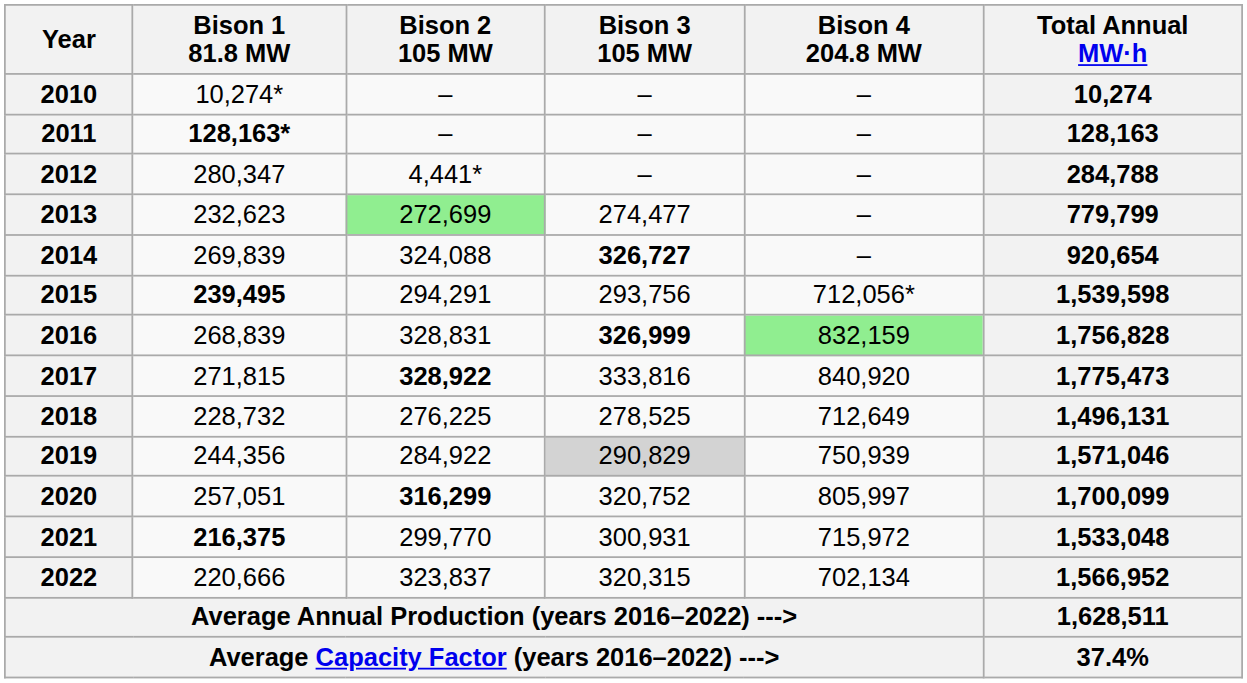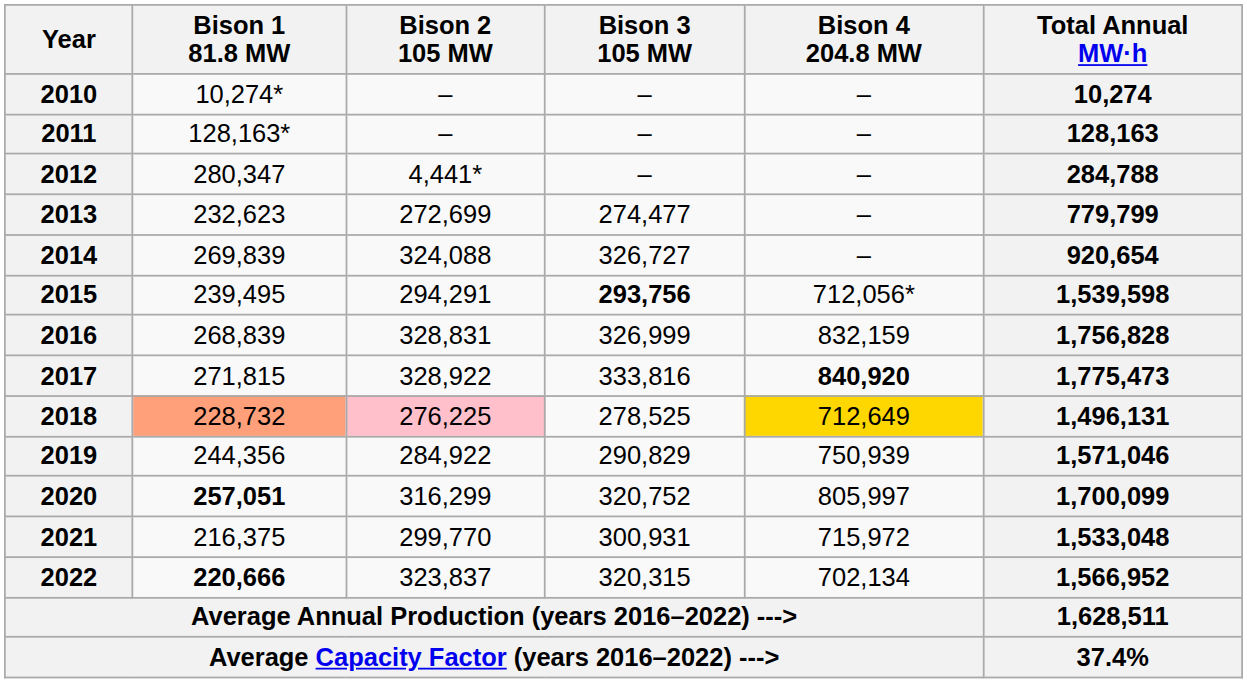2011 | Bison 1 81.8 MW: bold -> normal
2013 | Bison 2 105 MW: lightgreen background -> no background
2014 | Bison 3 105 MW: bold -> normal
2015 | Bison 1 81.8 MW: bold -> normal
2015 | Bison 3 105 MW: normal -> bold
2016 | Bison 3 105 MW: bold -> normal
2016 | Bison 4 204.8 MW: lightgreen background -> no background
2017 | Bison 2 105 MW: bold -> normal
2017 | Bison 4 204.8 MW: normal -> bold
2018 | Bison 1 81.8 MW: no background -> lightsalmon background
2018 | Bison 2 105 MW: no background -> pink background
2018 | Bison 4 204.8 MW: no background -> gold background
2019 | Bison 3 105 MW: lightgrey background -> no background
2020 | Bison 1 81.8 MW: normal -> bold
2020 | Bison 2 105 MW: bold -> normal
2021 | Bison 1 81.8 MW: bold -> normal
2022 | Bison 1 81.8 MW: normal -> bold
